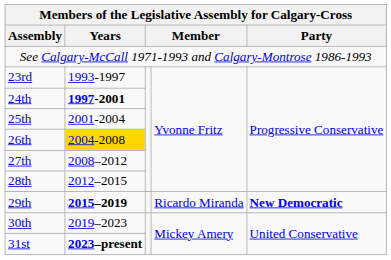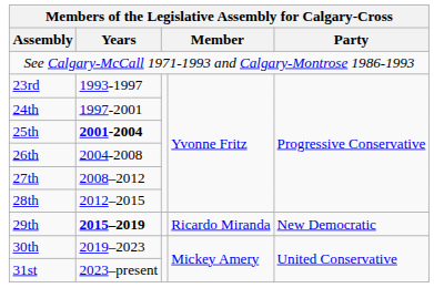24th | Years: bold -> normal
25th | Years: normal -> bold
26th | Years: gold background -> no background
29th | Party: bold -> normal
31st | Years: bold -> normal
